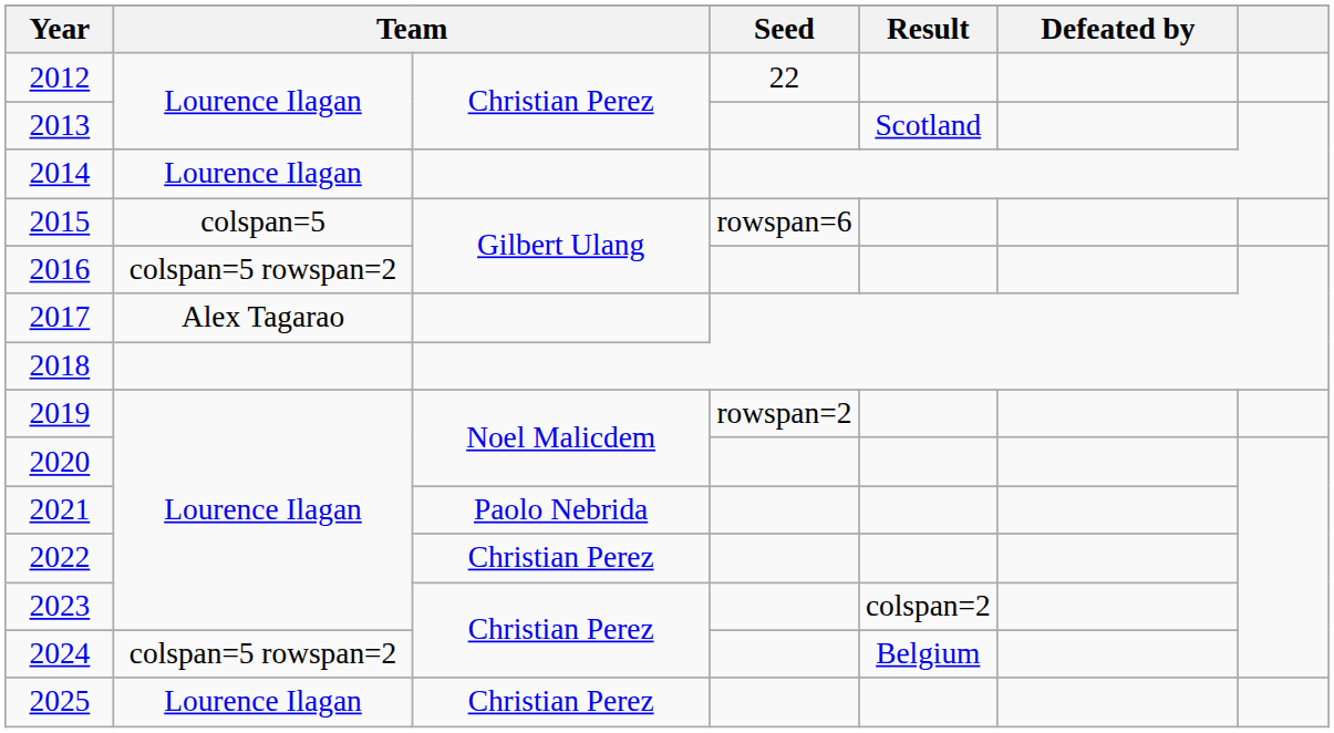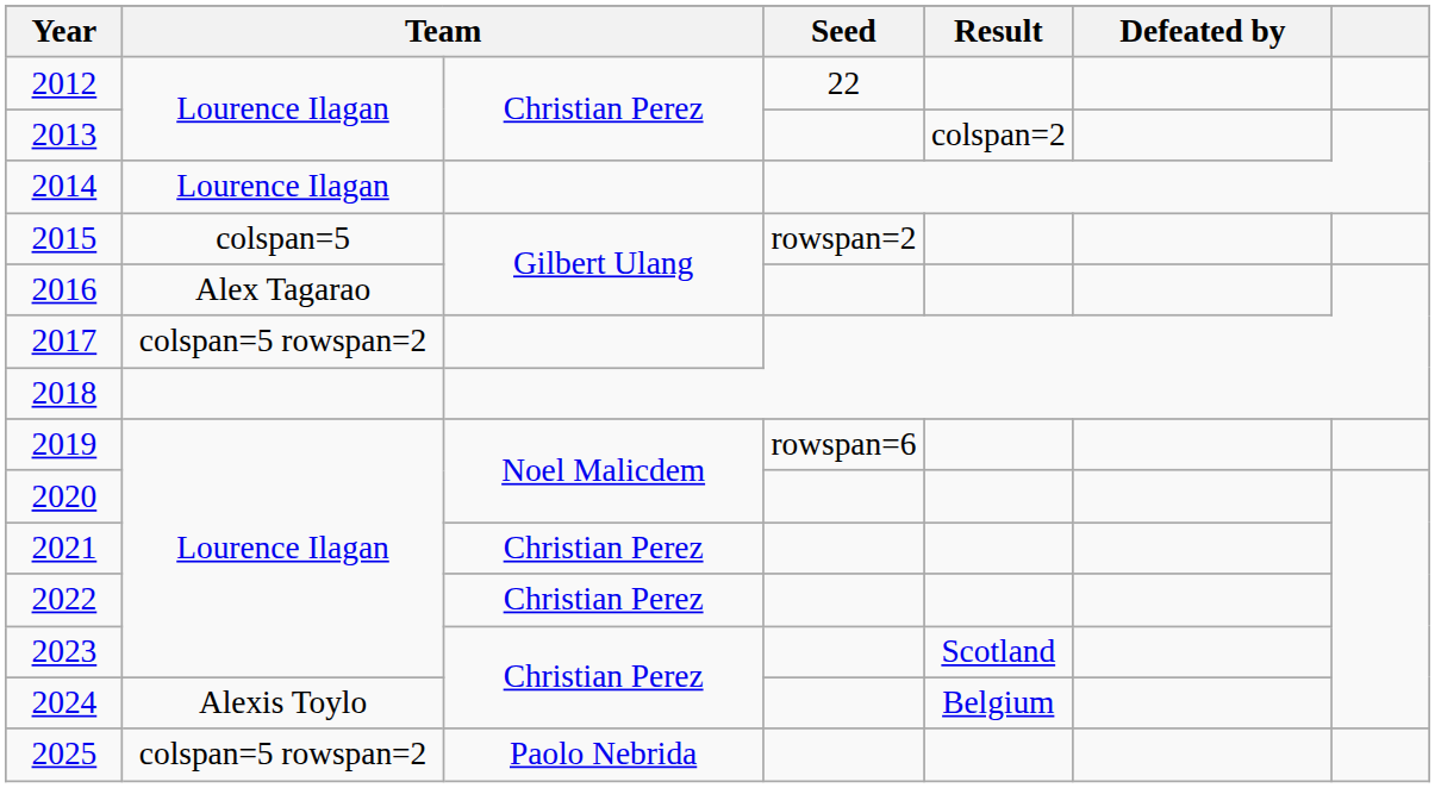2013 | Result: Scotland -> colspan=2
2015 | Seed: rowspan=6 -> rowspan=2
2016 | column 2: colspan=5 rowspan=2 -> Alex Tagarao
2017 | column 2: Alex Tagarao -> colspan=5 rowspan=2
2019 | Seed: rowspan=2 -> rowspan=6
2021 | column 3: Paolo Nebrida -> Christian Perez
2023 | Result: colspan=2 -> Scotland
2024 | column 2: colspan=5 rowspan=2 -> Alexis Toylo
2025 | column 2: Lourence Ilagan -> colspan=5 rowspan=2
2025 | column 3: Christian Perez -> Paolo Nebrida
